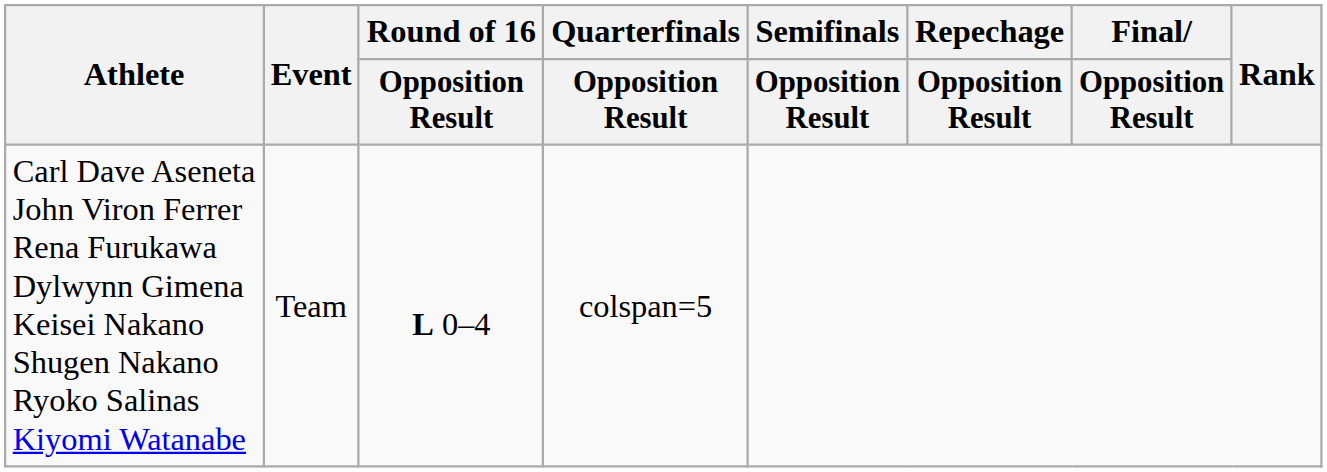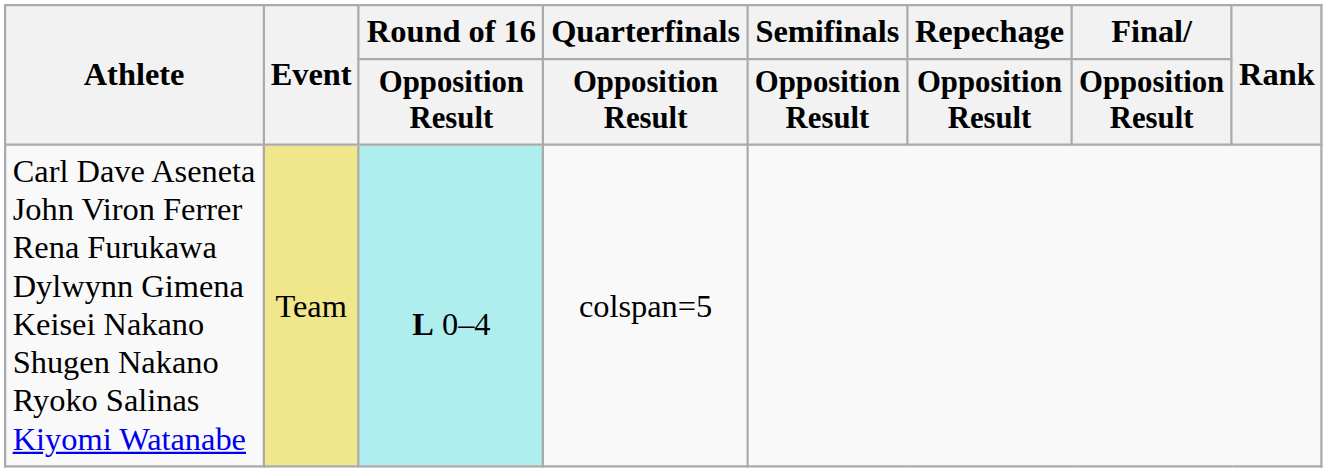row 3 | Event: no background -> khaki background
row 3 | Round of 16 / Opposition Result: no background -> paleturquoise background
